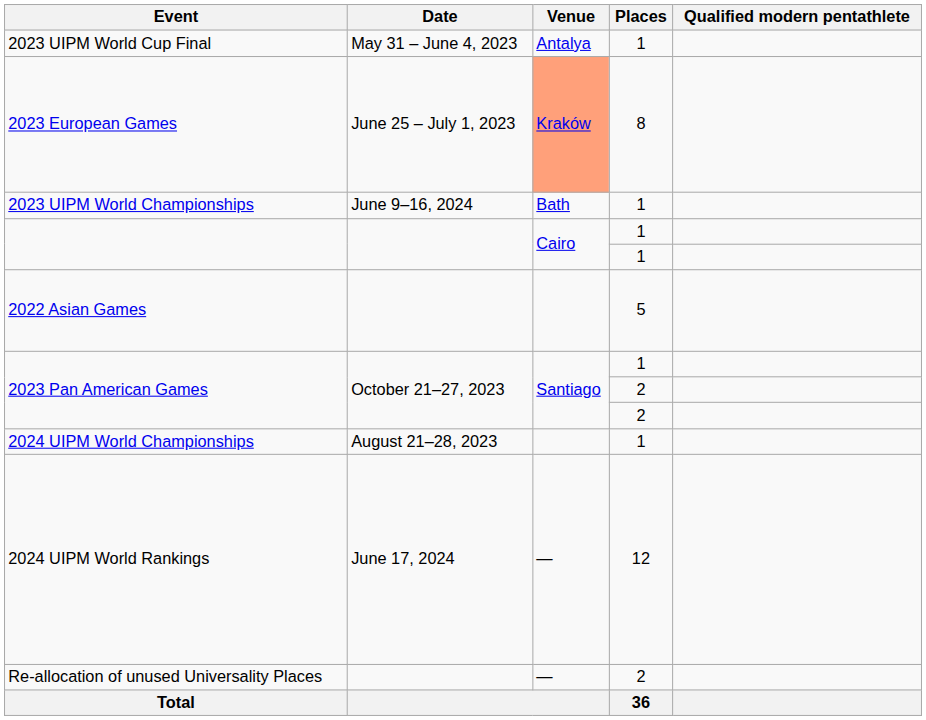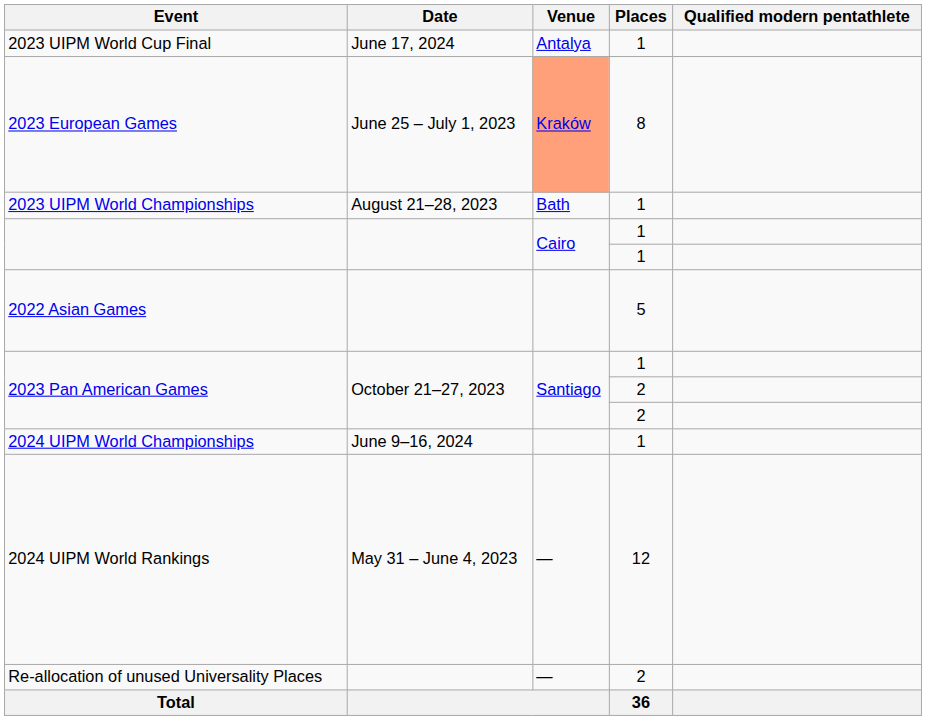2023 UIPM World Cup Final | Date: May 31 – June 4, 2023 -> June 17, 2024
2023 UIPM World Championships | Date: June 9–16, 2024 -> August 21–28, 2023
2024 UIPM World Championships | Date: August 21–28, 2023 -> June 9–16, 2024
2024 UIPM World Rankings | Date: June 17, 2024 -> May 31 – June 4, 2023
